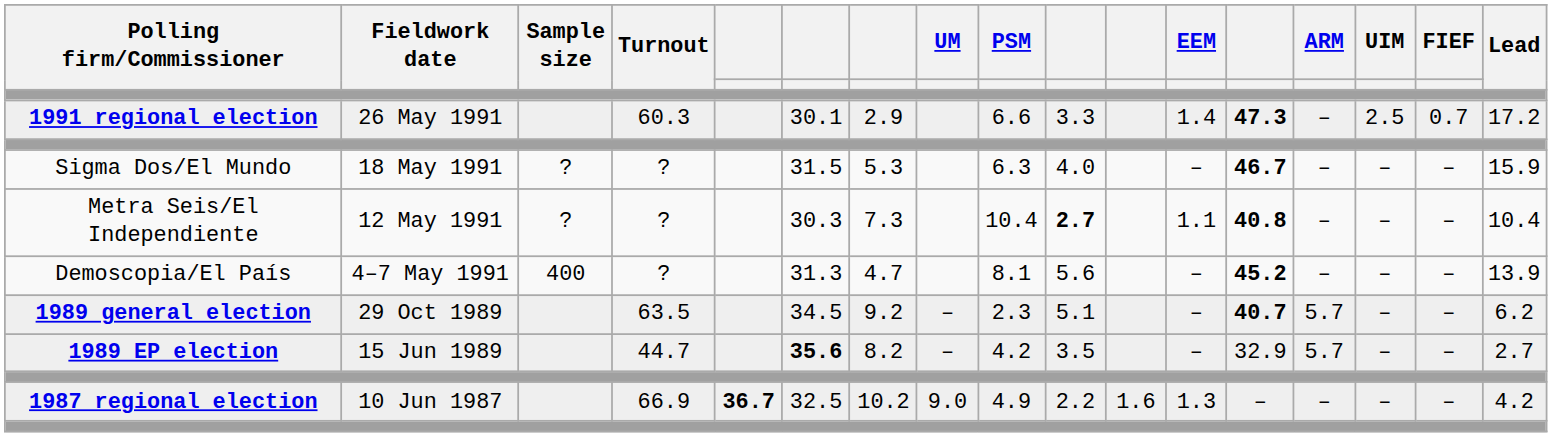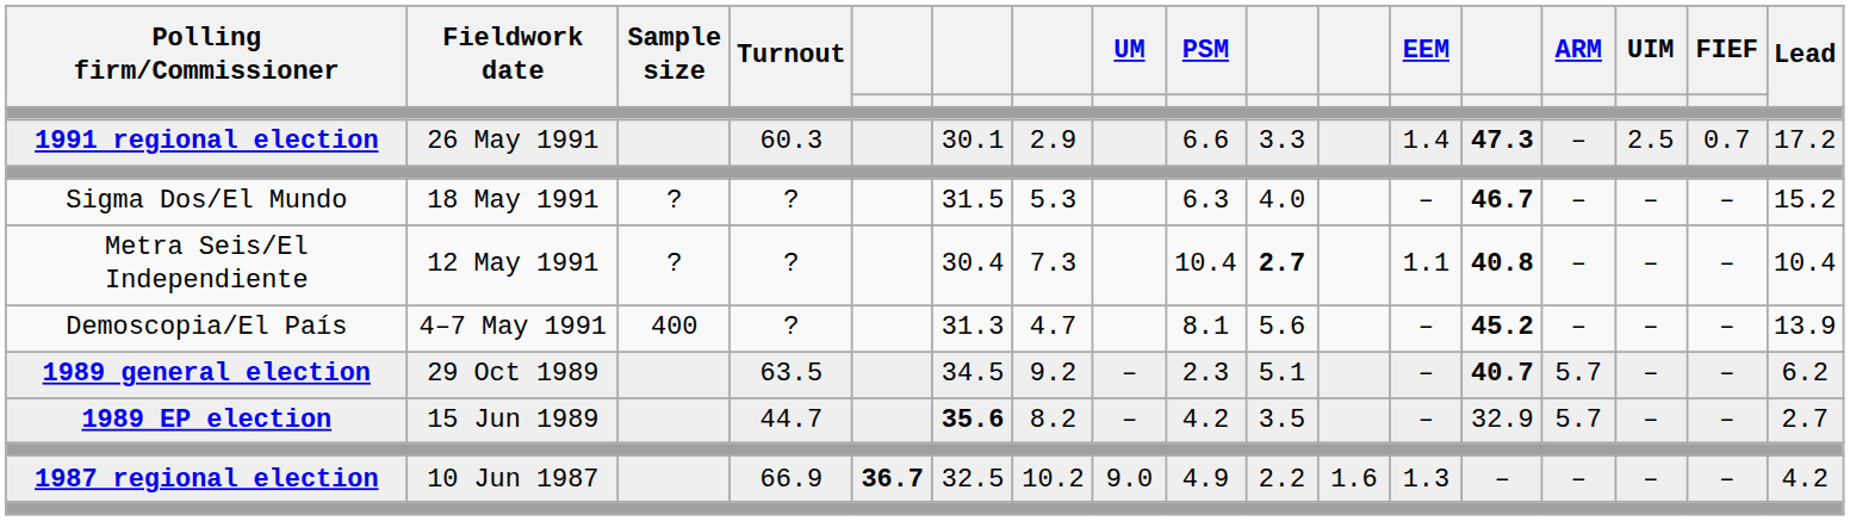Sigma Dos/El Mundo | Lead: 15.9 -> 15.2
Metra Seis/El Independiente | column 6: 30.3 -> 30.4
